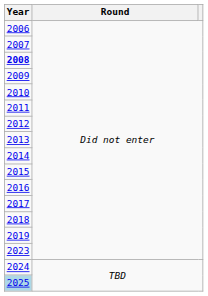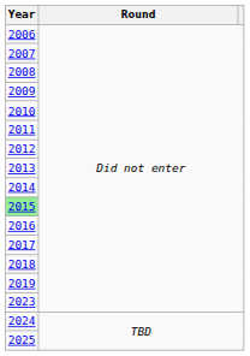2008 | Year: bold -> normal
2015 | Year: no background -> lightgreen background
2025 | Year: lightblue background -> no background
